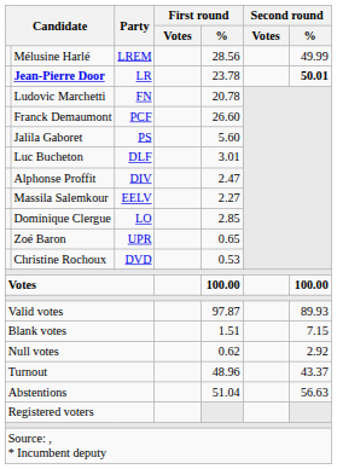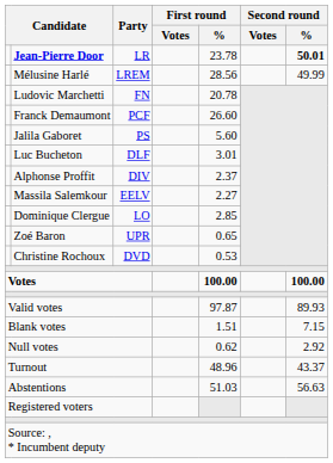rows swapped: Mélusine Harlé <-> Jean-Pierre Door
Alphonse Proffit | First round / %: 2.47 -> 2.37
Abstentions | First round / %: 51.04 -> 51.03
